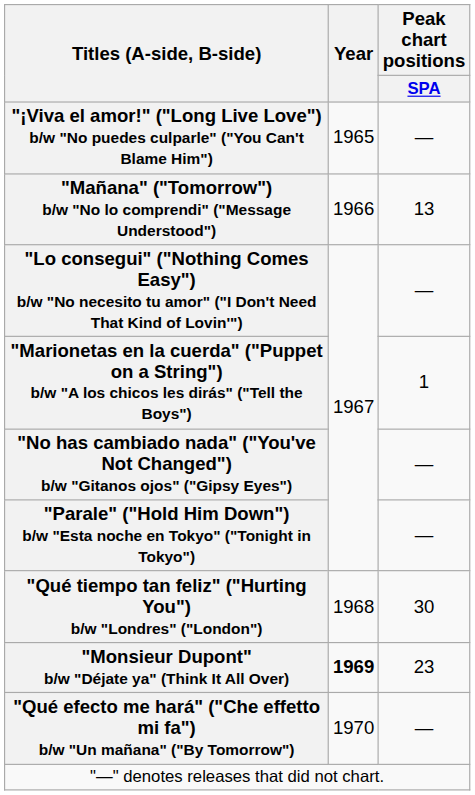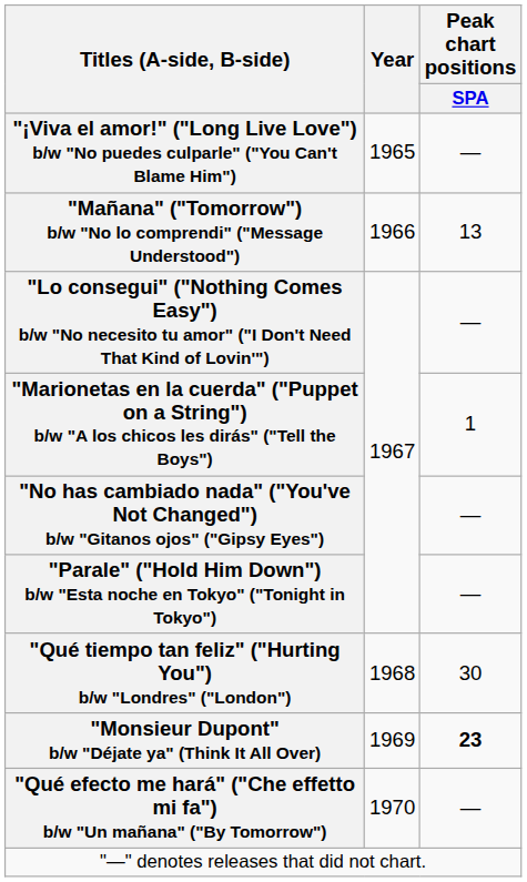"Monsieur Dupont" b/w "Déjate ya" (Think It All Over) | Year: bold -> normal
"Monsieur Dupont" b/w "Déjate ya" (Think It All Over) | Peak chart positions / SPA: normal -> bold
